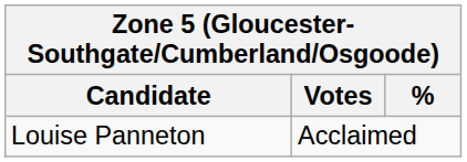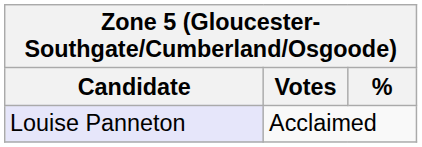Louise Panneton | Candidate: no background -> lavender background
